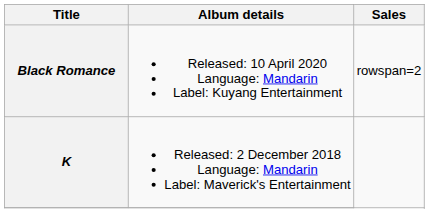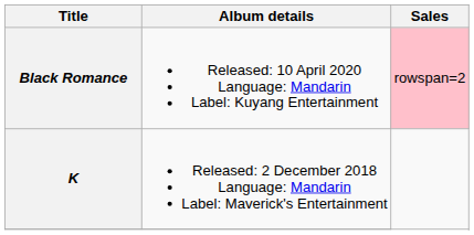Black Romance | Sales: no background -> pink background
